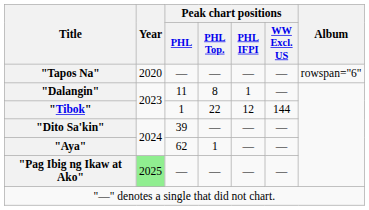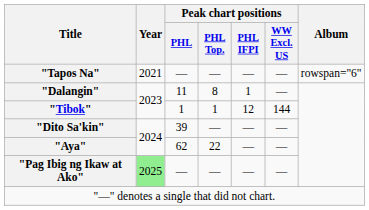"Tapos Na" | Year: 2020 -> 2021
"Tibok" | Peak chart positions / PHL Top.: 22 -> 1
"Aya" | Peak chart positions / PHL Top.: 1 -> 22
